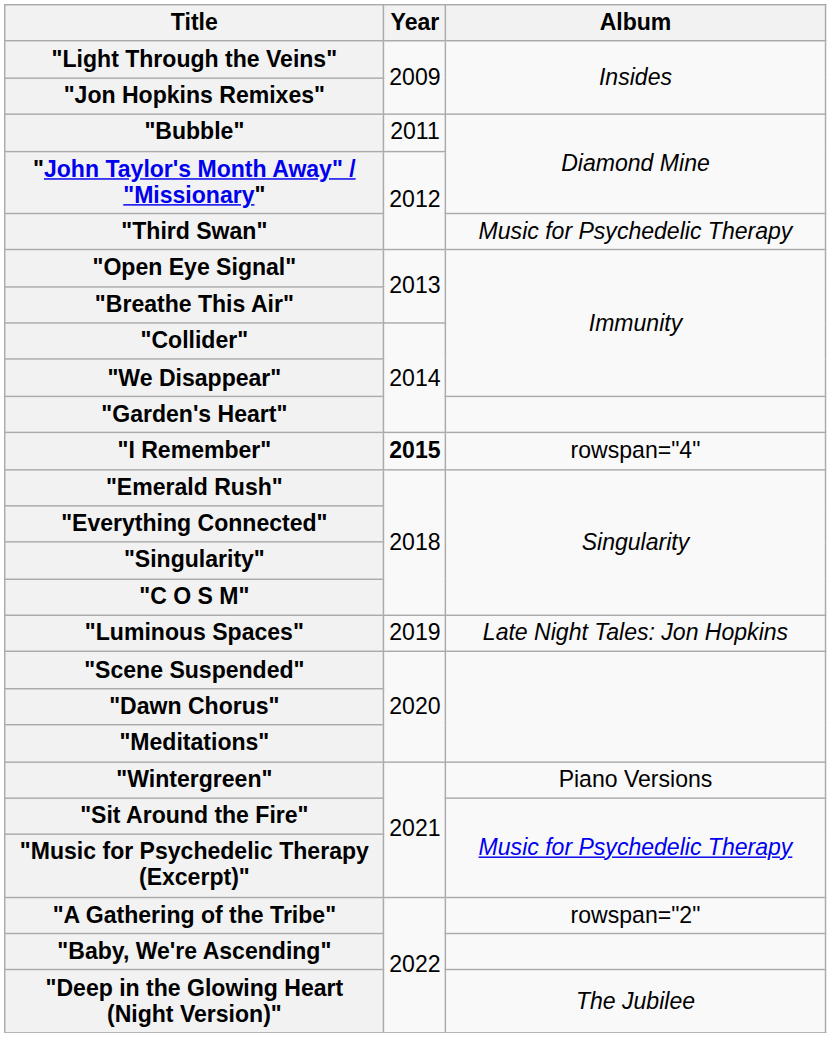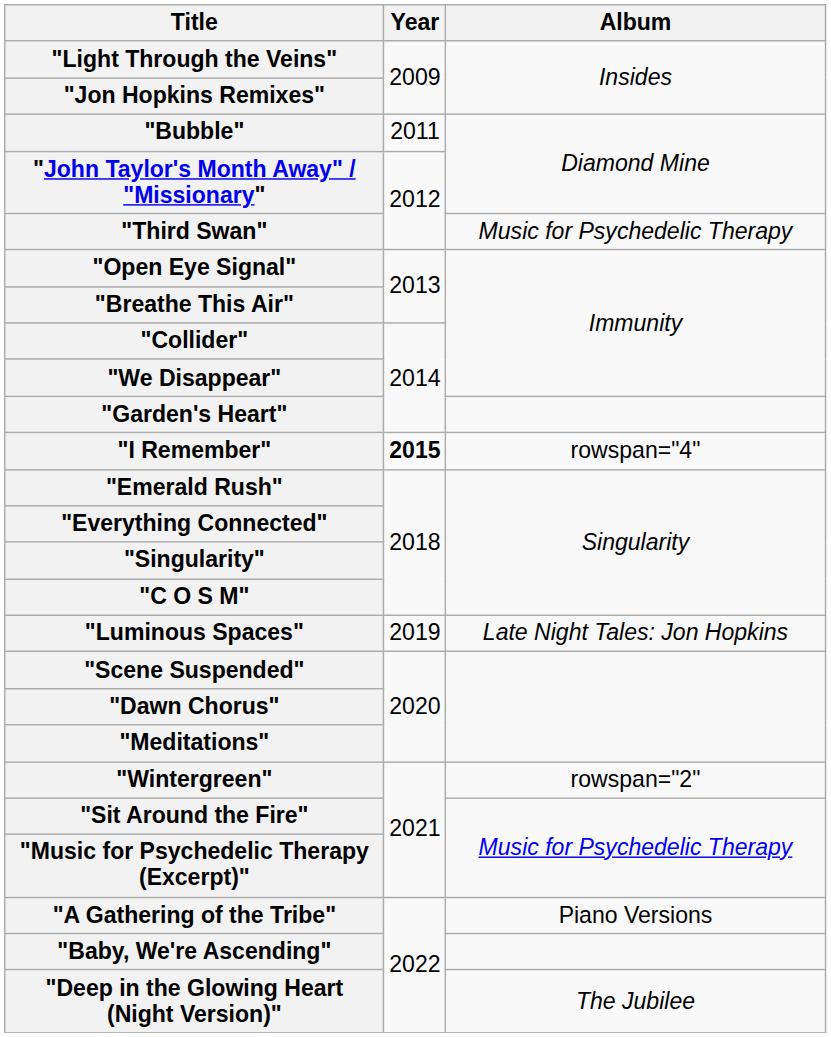"Wintergreen" | Album: Piano Versions -> rowspan="2"
"A Gathering of the Tribe" | Album: rowspan="2" -> Piano Versions
